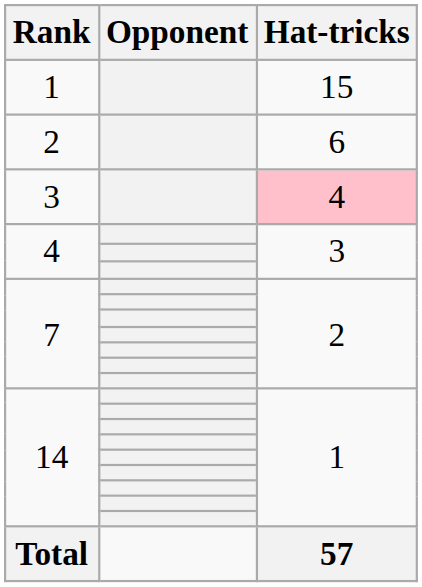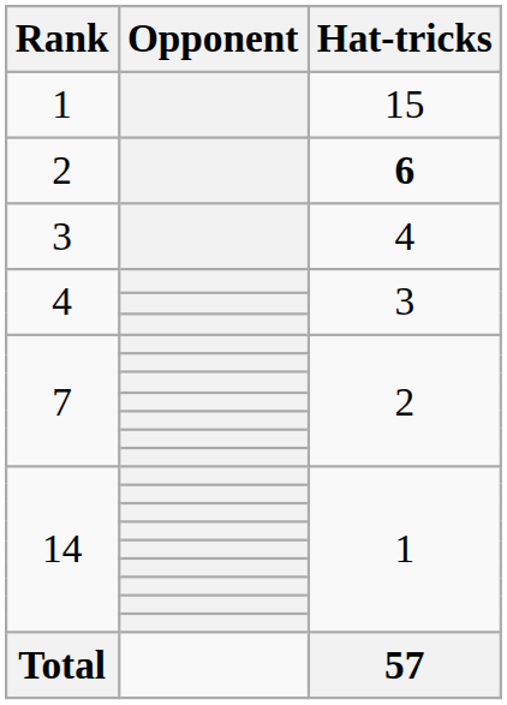row 3 | Hat-tricks: normal -> bold
row 4 | Hat-tricks: pink background -> no background
